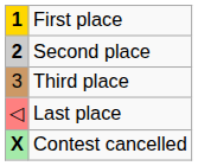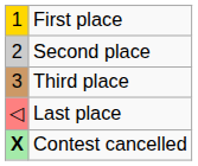First place | column 1: bold -> normal
Second place | column 1: bold -> normal
